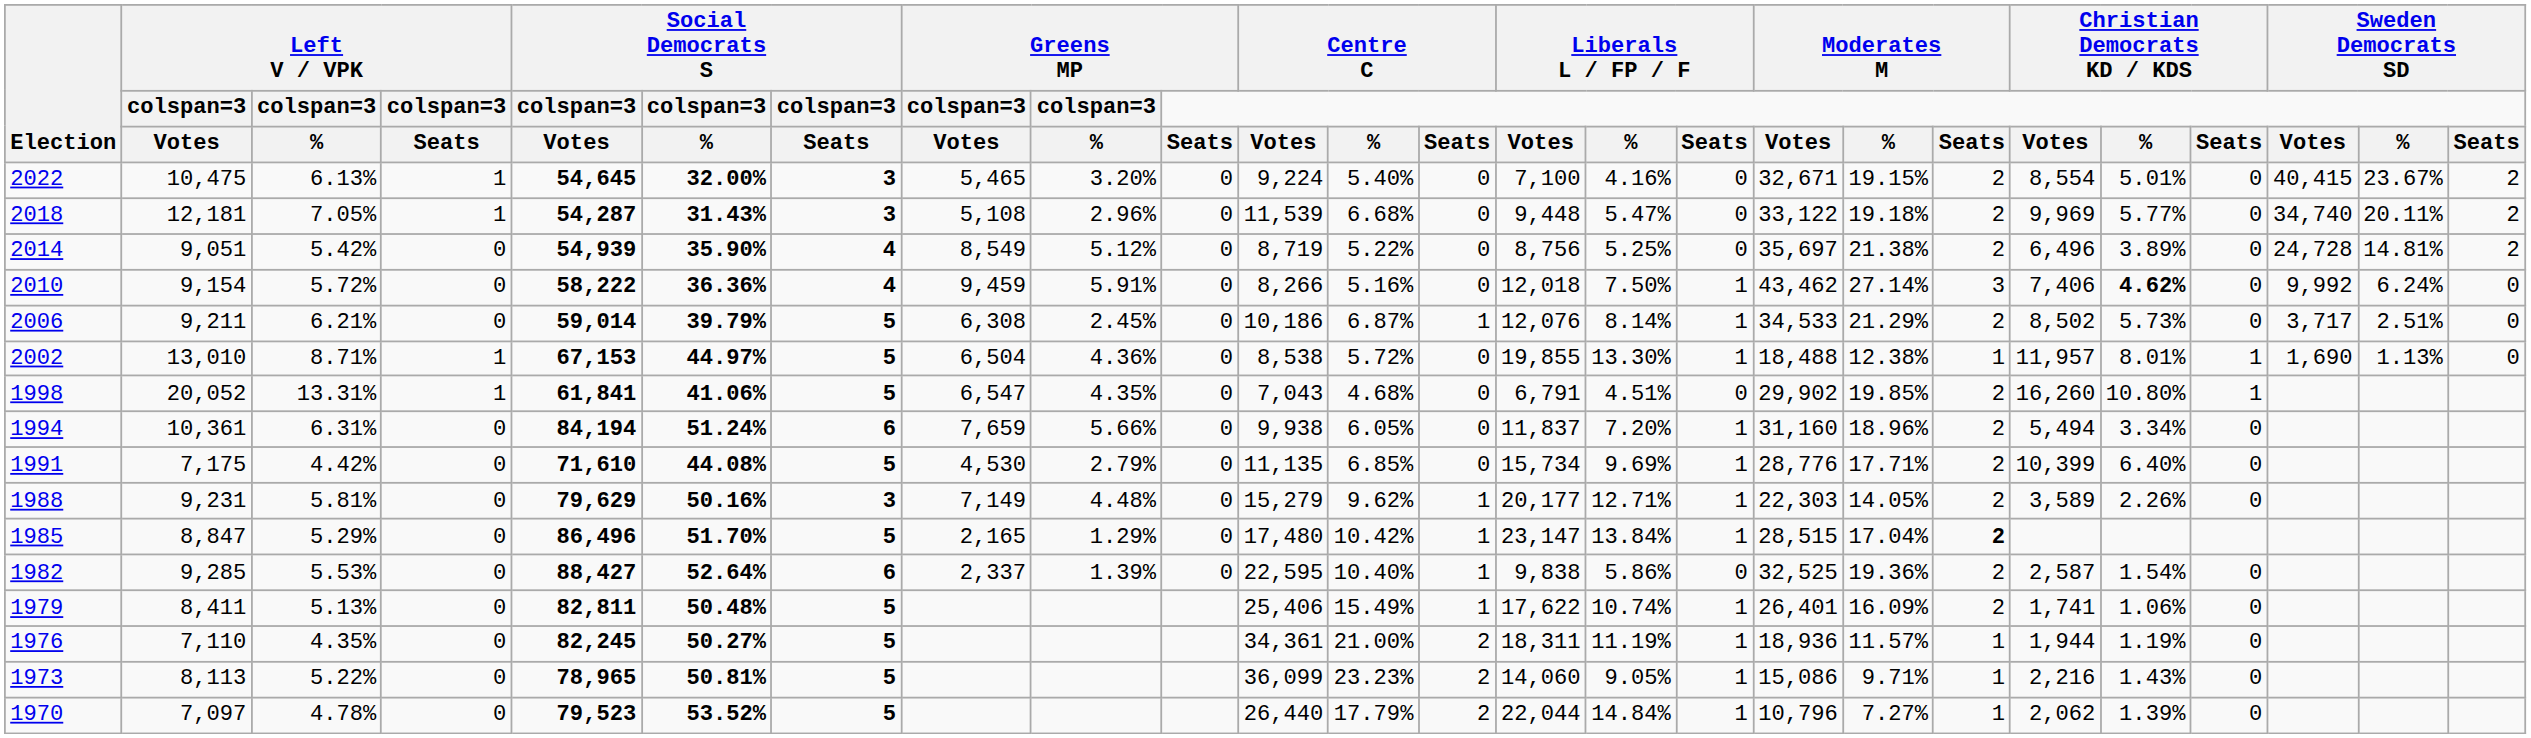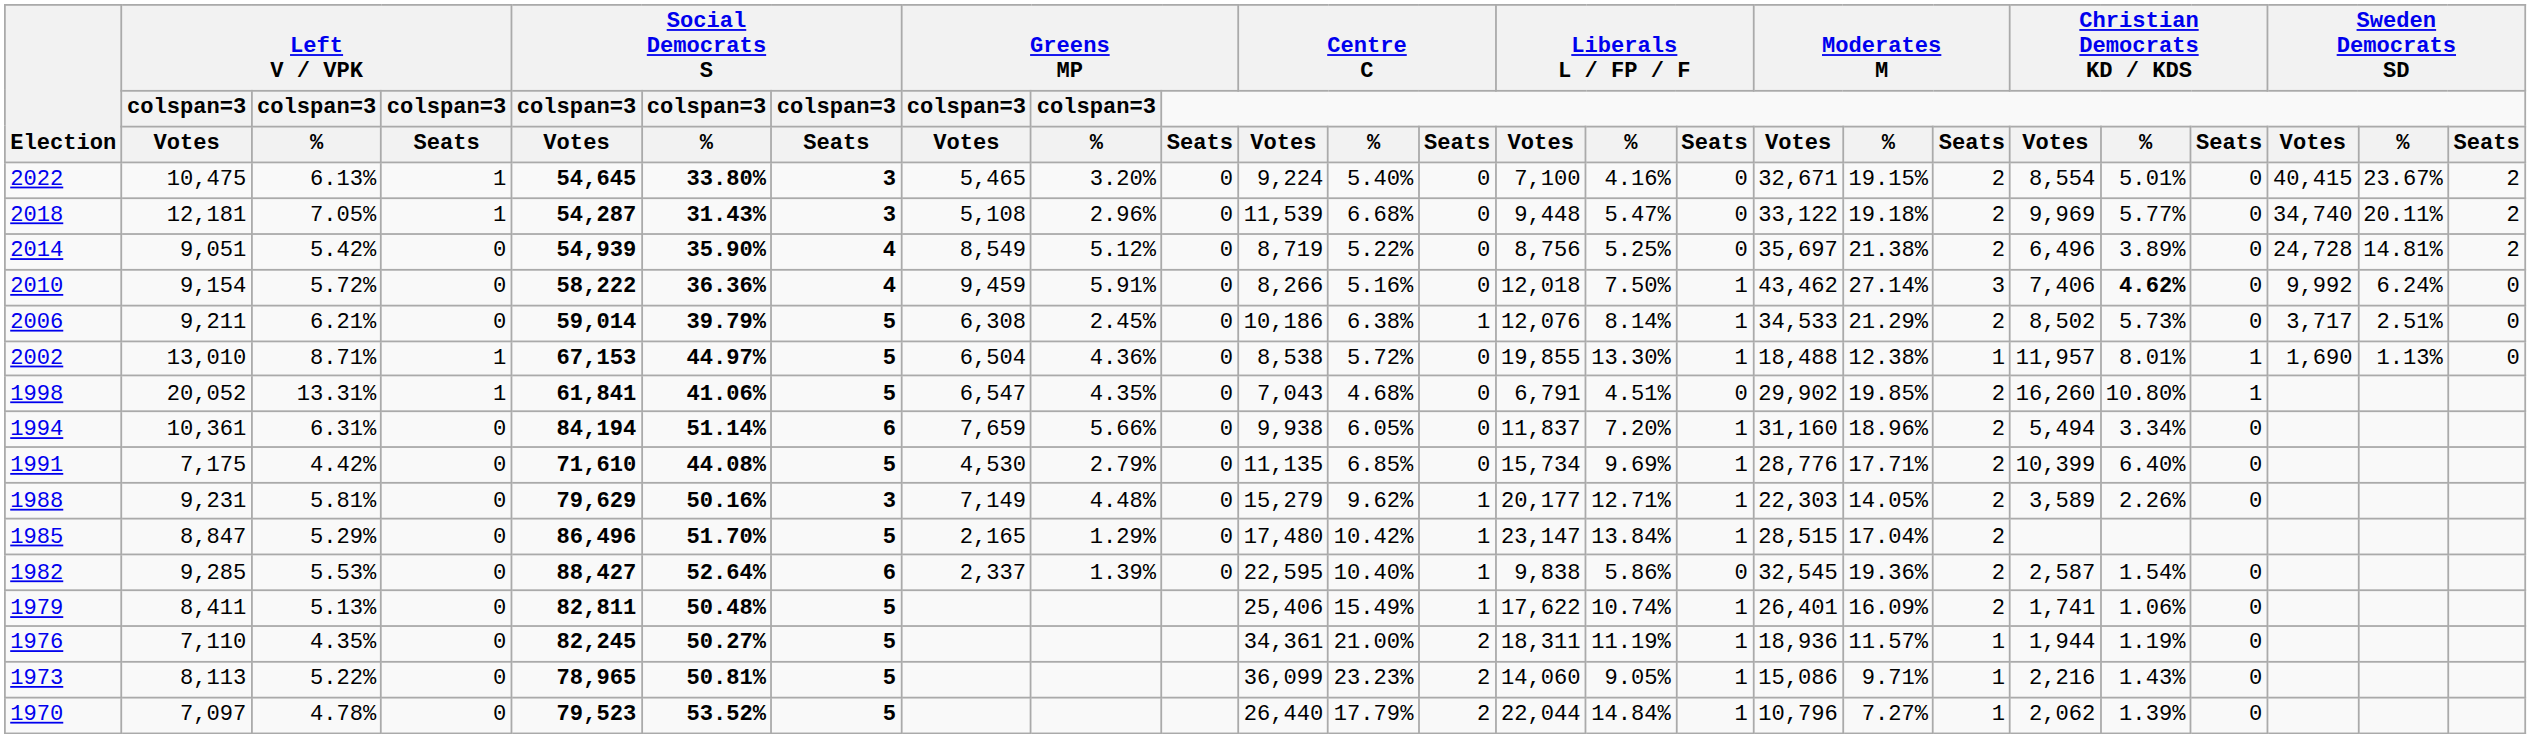2022 | Social Democrats S / colspan=3 / %: 32.00% -> 33.80%
2006 | Centre C / %: 6.87% -> 6.38%
1994 | Social Democrats S / colspan=3 / %: 51.24% -> 51.14%
1985 | Moderates M / Seats: bold -> normal
1982 | Moderates M / Votes: 32,525 -> 32,545
